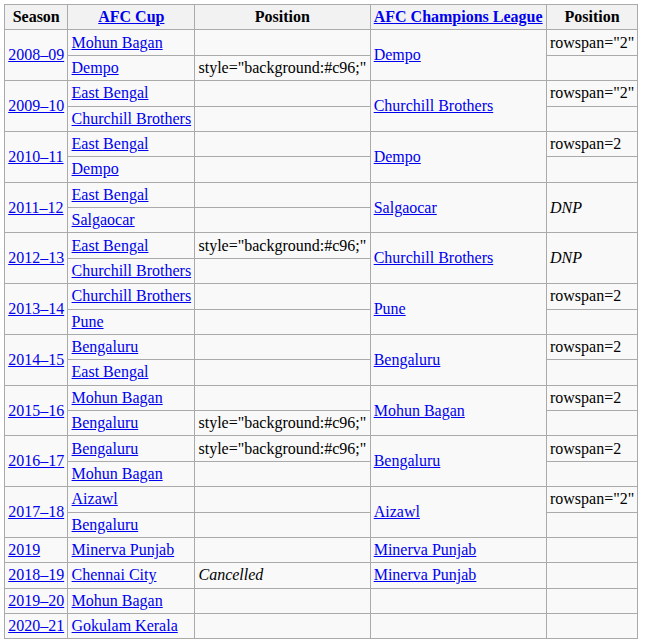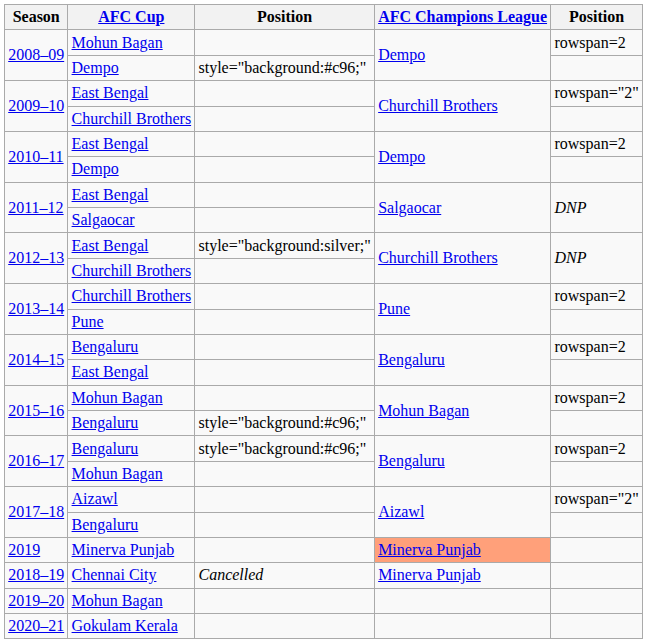2008–09 / Mohun Bagan | column 5: rowspan="2" -> rowspan=2
2012–13 / East Bengal | column 3: style="background:#c96;" -> style="background:silver;"
2019 | AFC Champions League: no background -> lightsalmon background
